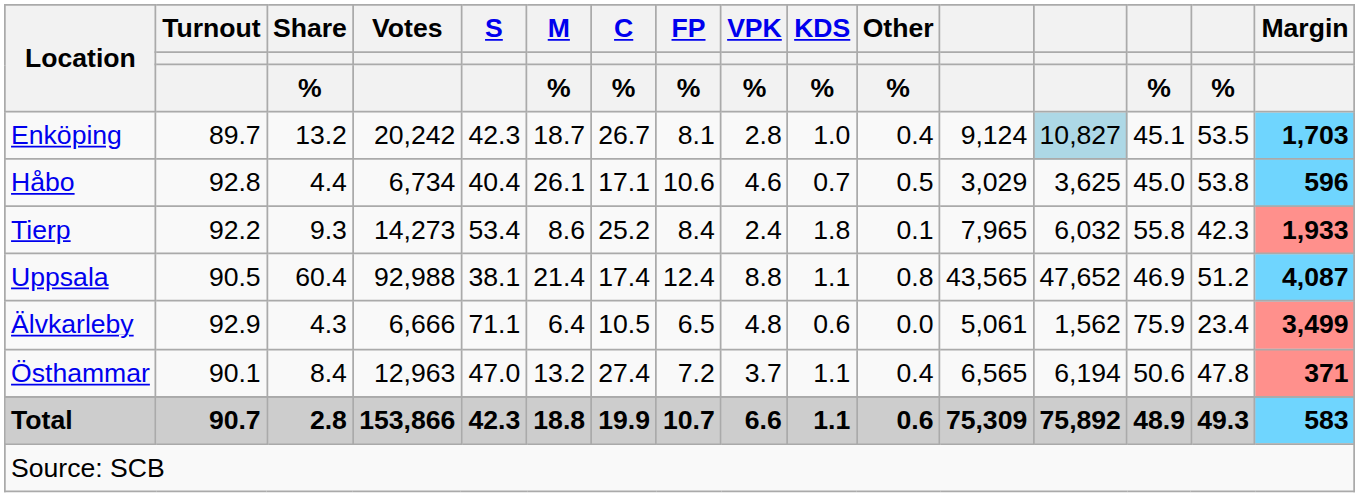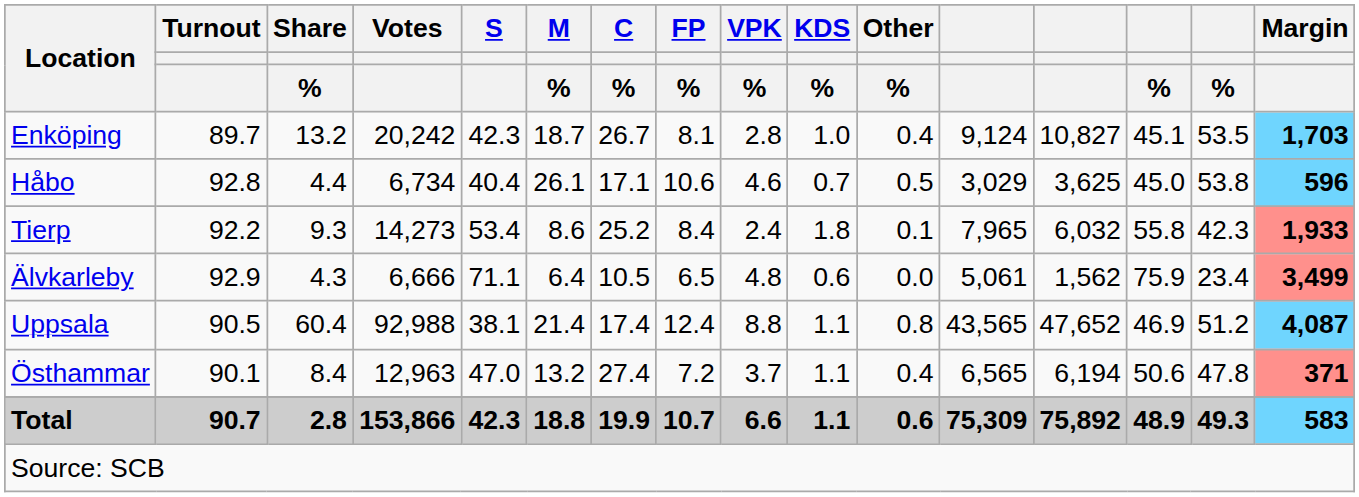Enköping | column 13: lightblue background -> no background
rows swapped: Uppsala <-> Älvkarleby
